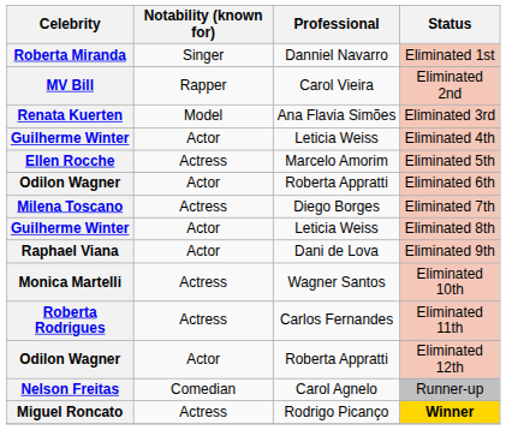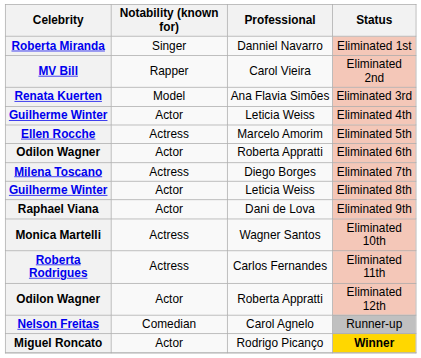Winner | Notability (known for): Actress -> Actor
